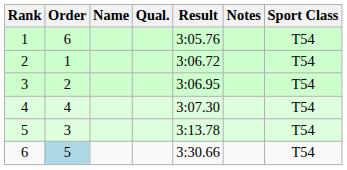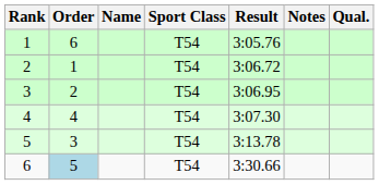columns swapped: Sport Class <-> Qual.
